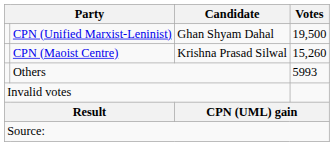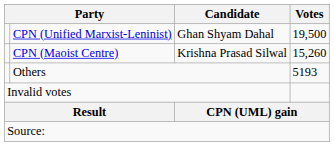Others | Votes: 5993 -> 5193
